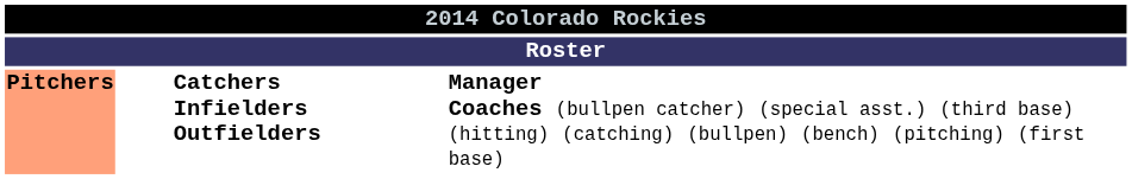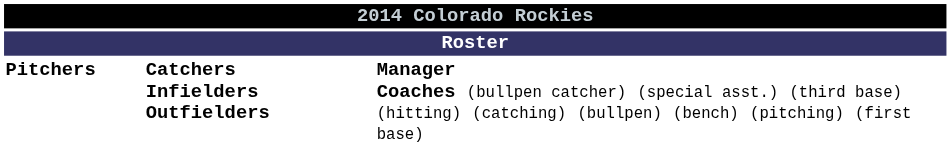Pitchers | column 1: lightsalmon background -> no background
